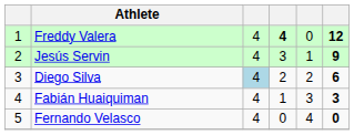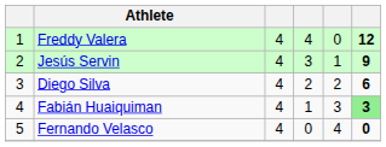Freddy Valera | column 4: bold -> normal
Diego Silva | column 3: lightblue background -> no background
Fabián Huaiquiman | column 6: no background -> lightgreen background
